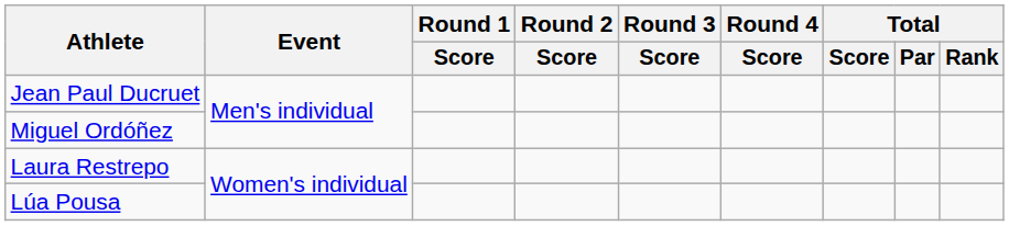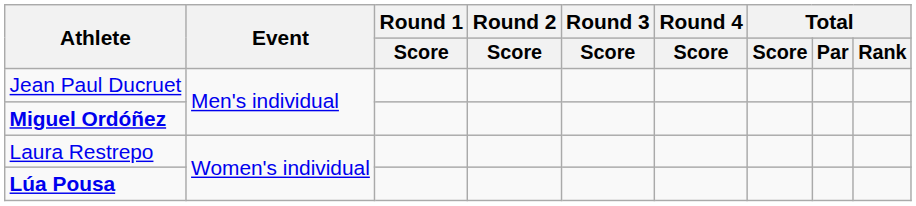Miguel Ordóñez | Athlete: normal -> bold
Lúa Pousa | Athlete: normal -> bold
